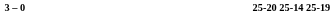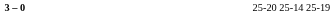row 1 | column 2: bold -> normal
